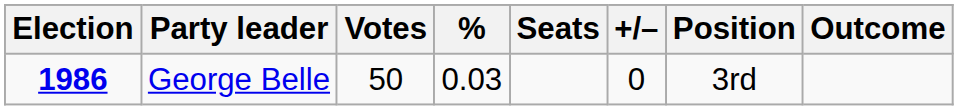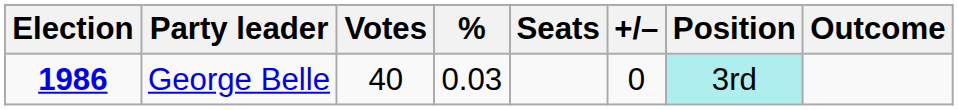George Belle | Votes: 50 -> 40
George Belle | Position: no background -> paleturquoise background
